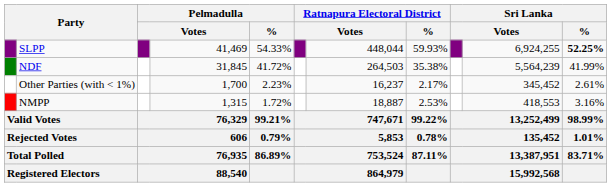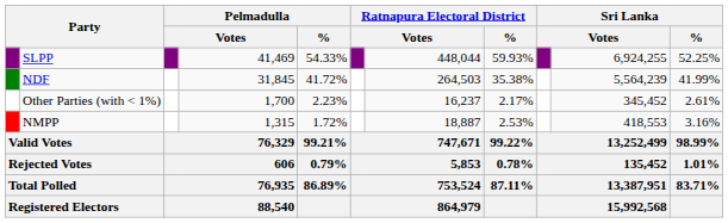SLPP | Sri Lanka / %: bold -> normal
